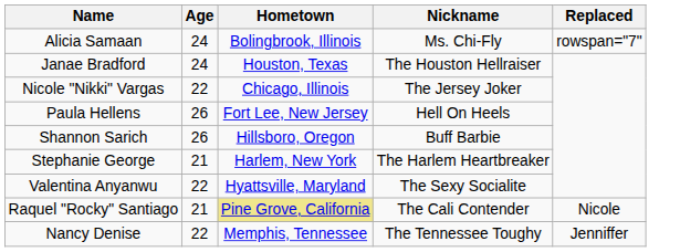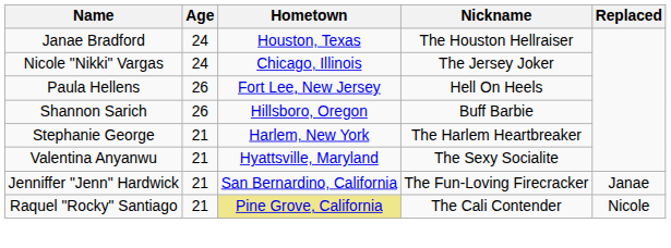- row: Alicia Samaan | 24 | Bolingbrook, Illinois | Ms. Chi-Fly | rowspan="7"
Nicole "Nikki" Vargas | Age: 22 -> 24
Valentina Anyanwu | Age: 22 -> 21
+ row: Jenniffer "Jenn" Hardwick | 21 | San Bernardino, California | The Fun-Loving Firecracker | Janae
- row: Nancy Denise | 22 | Memphis, Tennessee | The Tennessee Toughy | Jenniffer
